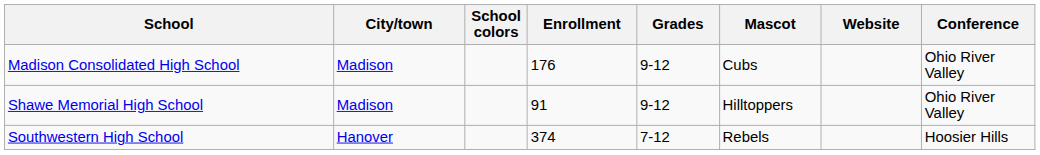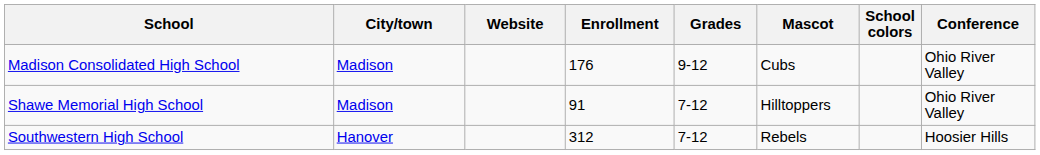columns swapped: Website <-> School colors
Shawe Memorial High School | Grades: 9-12 -> 7-12
Southwestern High School | Enrollment: 374 -> 312
